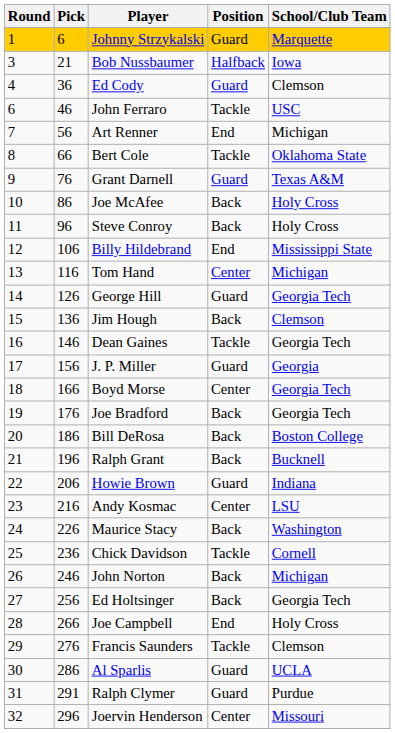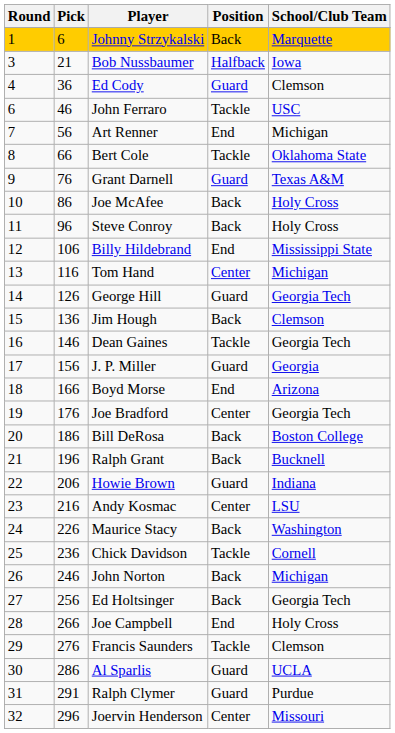Johnny Strzykalski | Position: Guard -> Back
Boyd Morse | Position: Center -> End
Boyd Morse | School/Club Team: Georgia Tech -> Arizona
Joe Bradford | Position: Back -> Center
